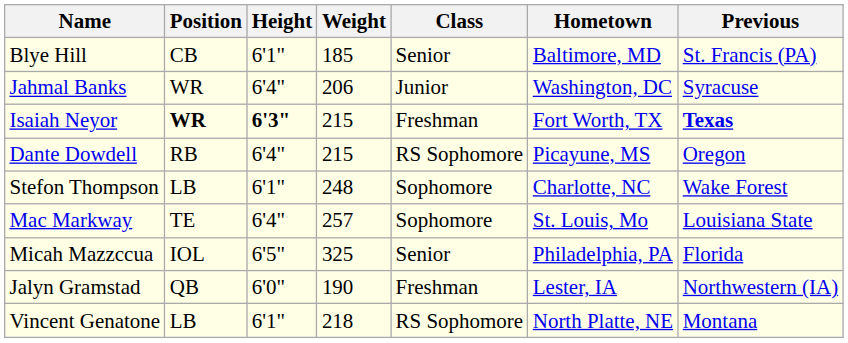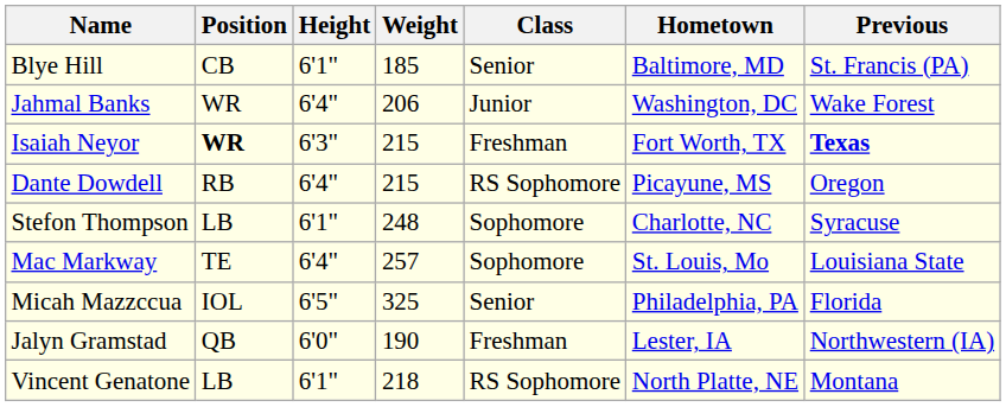Jahmal Banks | Previous: Syracuse -> Wake Forest
Isaiah Neyor | Height: bold -> normal
Stefon Thompson | Previous: Wake Forest -> Syracuse
